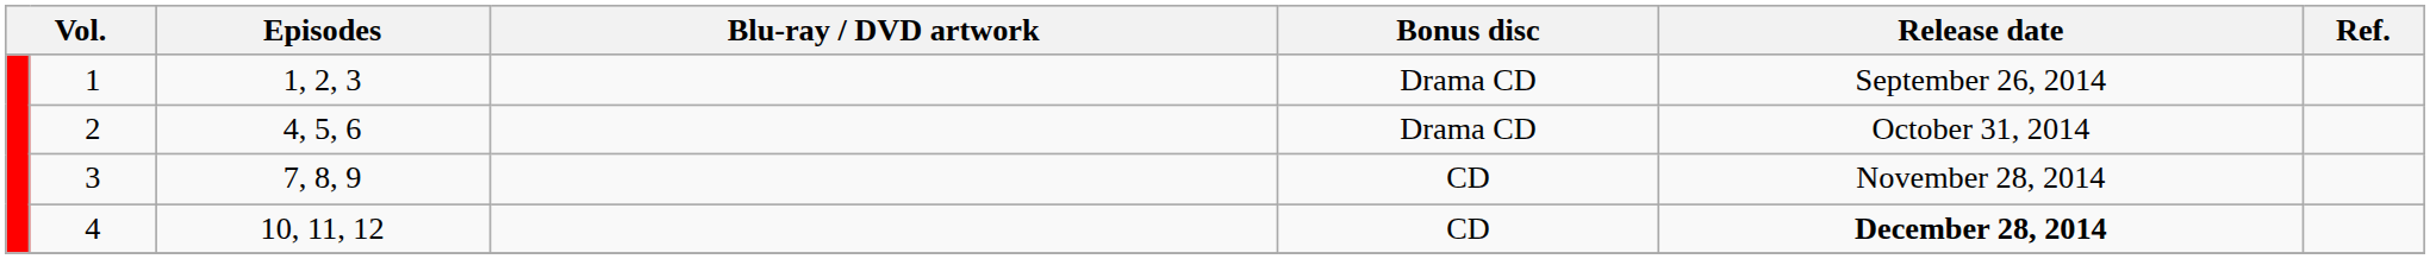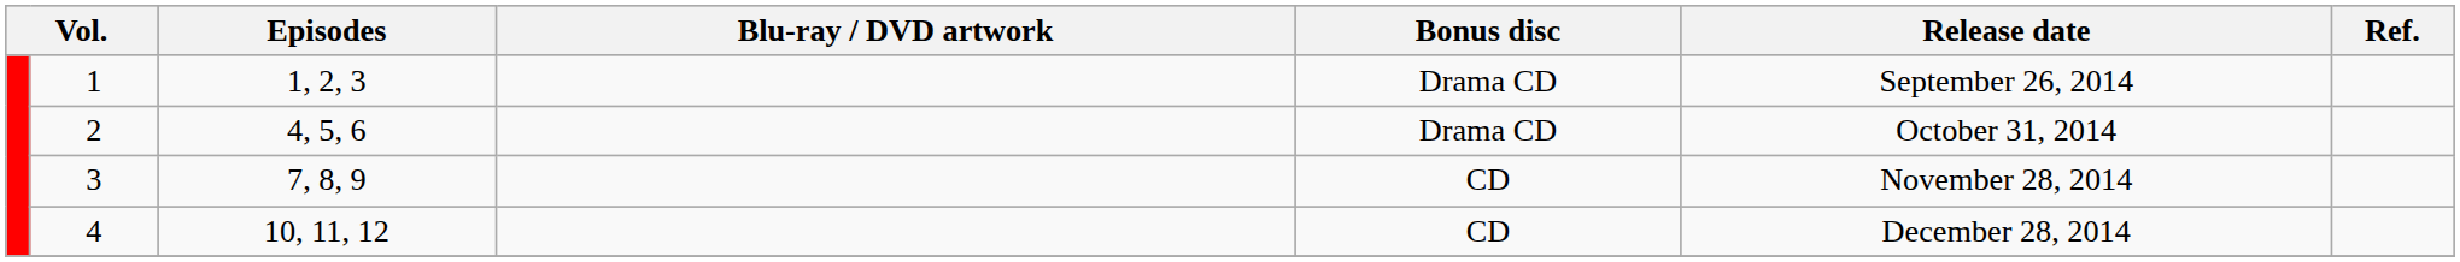4 | Release date: bold -> normal
